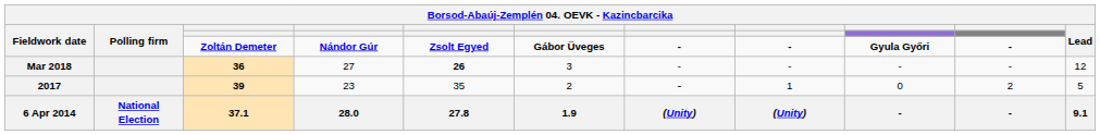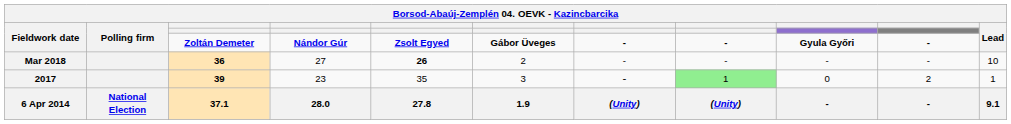Mar 2018 | column 6: 3 -> 2
Mar 2018 | Lead: 12 -> 10
2017 | column 6: 2 -> 3
2017 | column 8: no background -> lightgreen background
2017 | Lead: 5 -> 1
